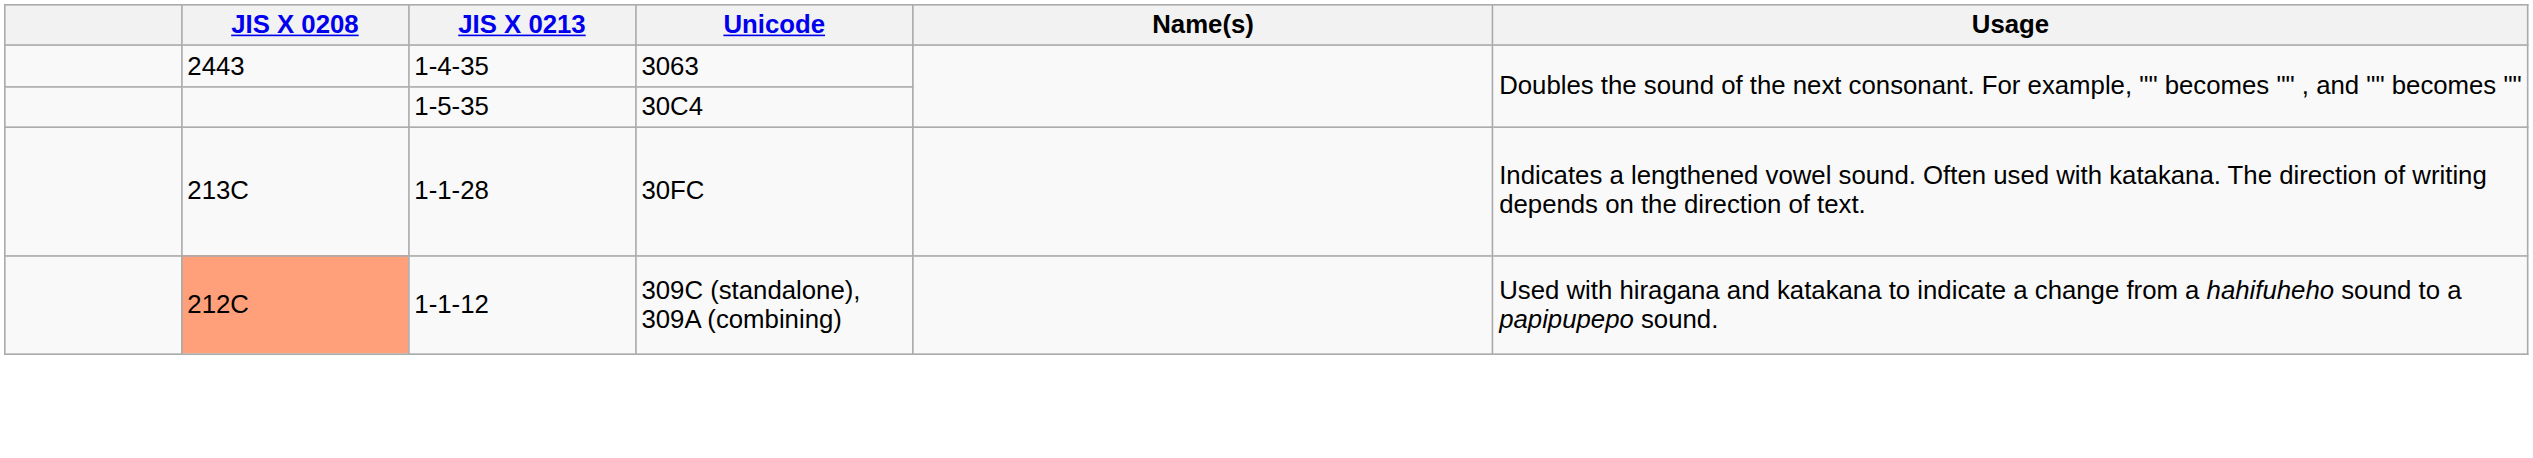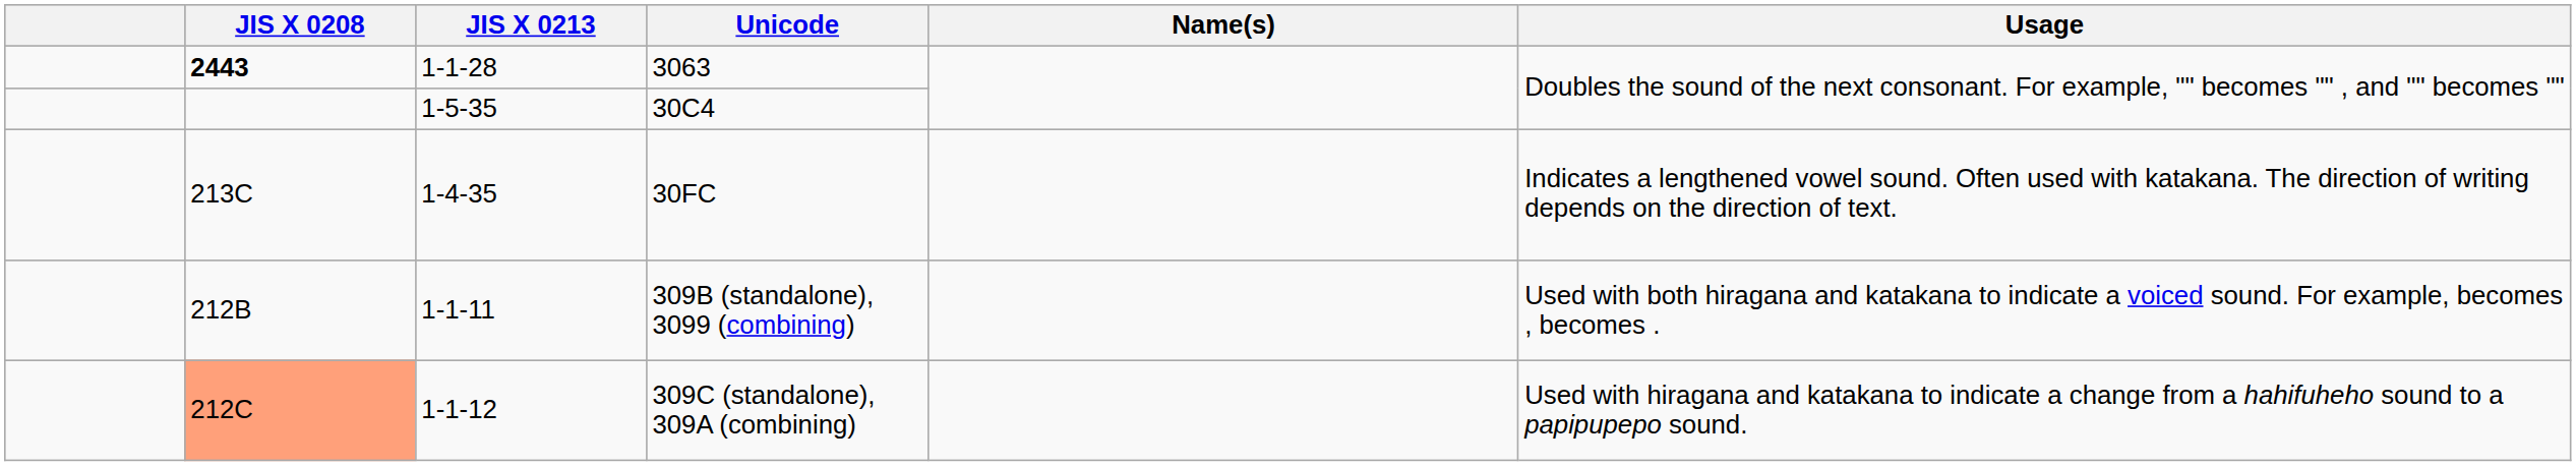3063 | JIS X 0208: normal -> bold
3063 | JIS X 0213: 1-4-35 -> 1-1-28
30FC | JIS X 0213: 1-1-28 -> 1-4-35
+ row: 212B | 1-1-11 | 309B (standalone), 3099 (combining) | Used with both hiragana and katakana to indicate a voiced sound. For example, becomes , becomes .
